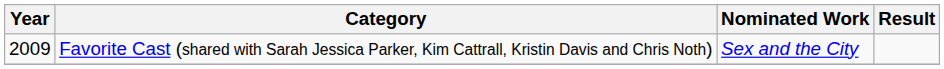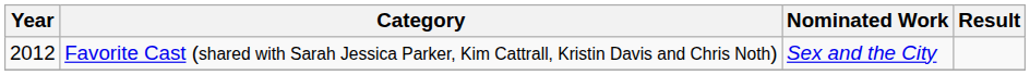row 2 | Year: 2009 -> 2012
